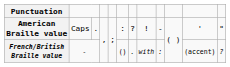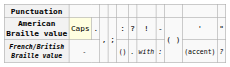American Braille value | column 2: no background -> lightyellow background
